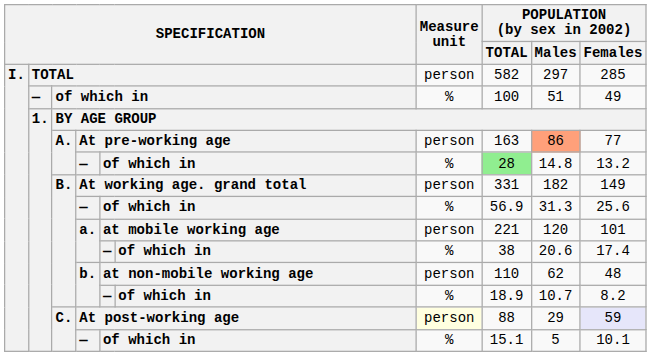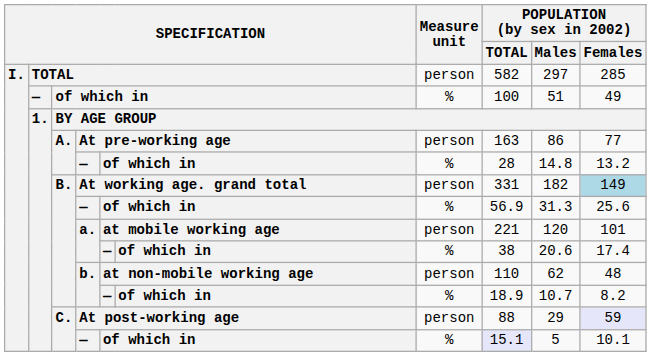At pre-working age | POPULATION (by sex in 2002) / Males: lightsalmon background -> no background
A. / — | POPULATION (by sex in 2002) / TOTAL: lightgreen background -> no background
At working age. grand total | POPULATION (by sex in 2002) / Females: no background -> lightblue background
At post-working age | Measure unit: lightyellow background -> no background
C. / — | POPULATION (by sex in 2002) / TOTAL: no background -> lavender background
